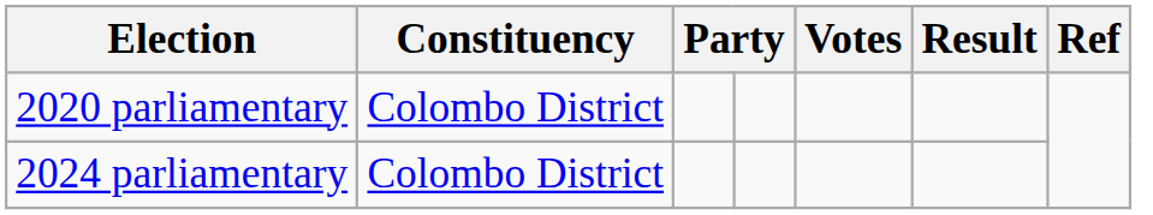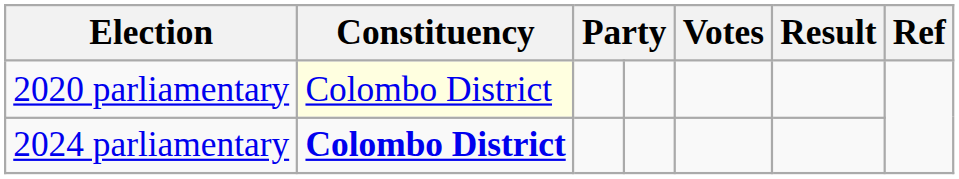2020 parliamentary | Constituency: no background -> lightyellow background
2024 parliamentary | Constituency: normal -> bold
